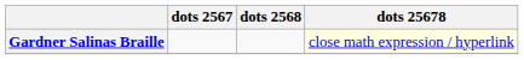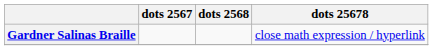Gardner Salinas Braille | dots 25678: lightyellow background -> no background
